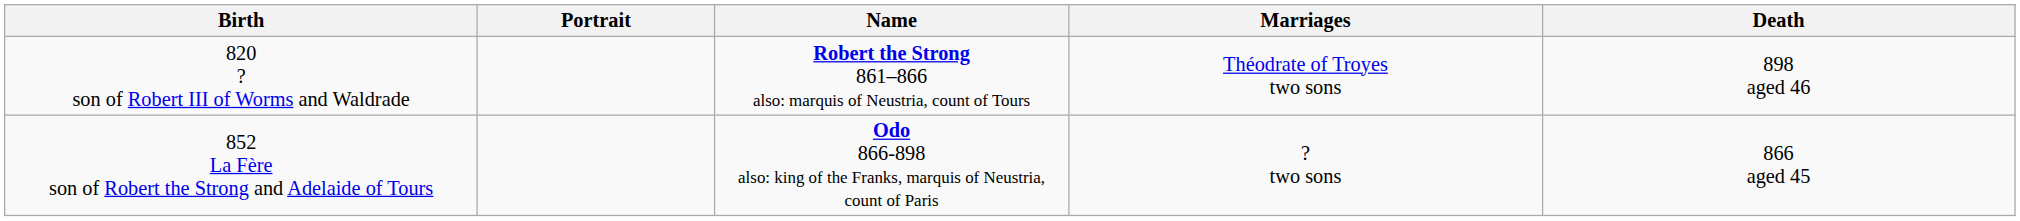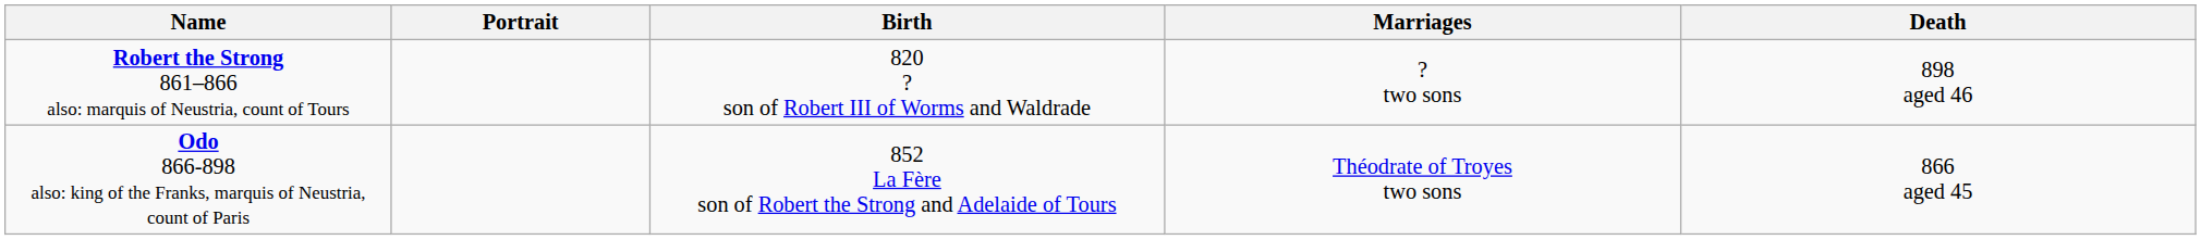columns swapped: Name <-> Birth
row 2 | Marriages: Théodrate of Troyes two sons -> ? two sons
row 3 | Marriages: ? two sons -> Théodrate of Troyes two sons
